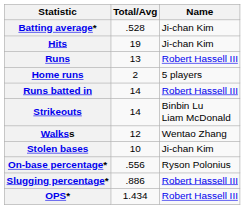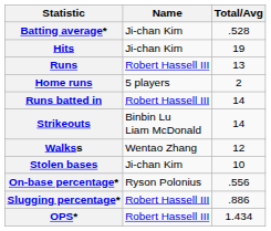columns swapped: Name <-> Total/Avg
